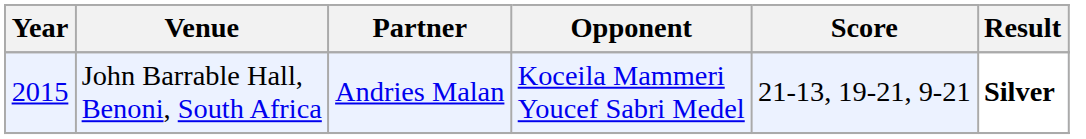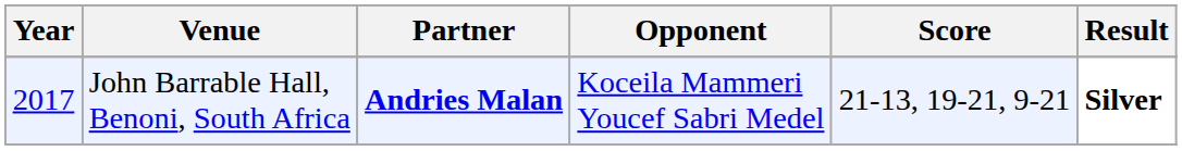John Barrable Hall, Benoni, South Africa | Year: 2015 -> 2017
John Barrable Hall, Benoni, South Africa | Partner: normal -> bold
